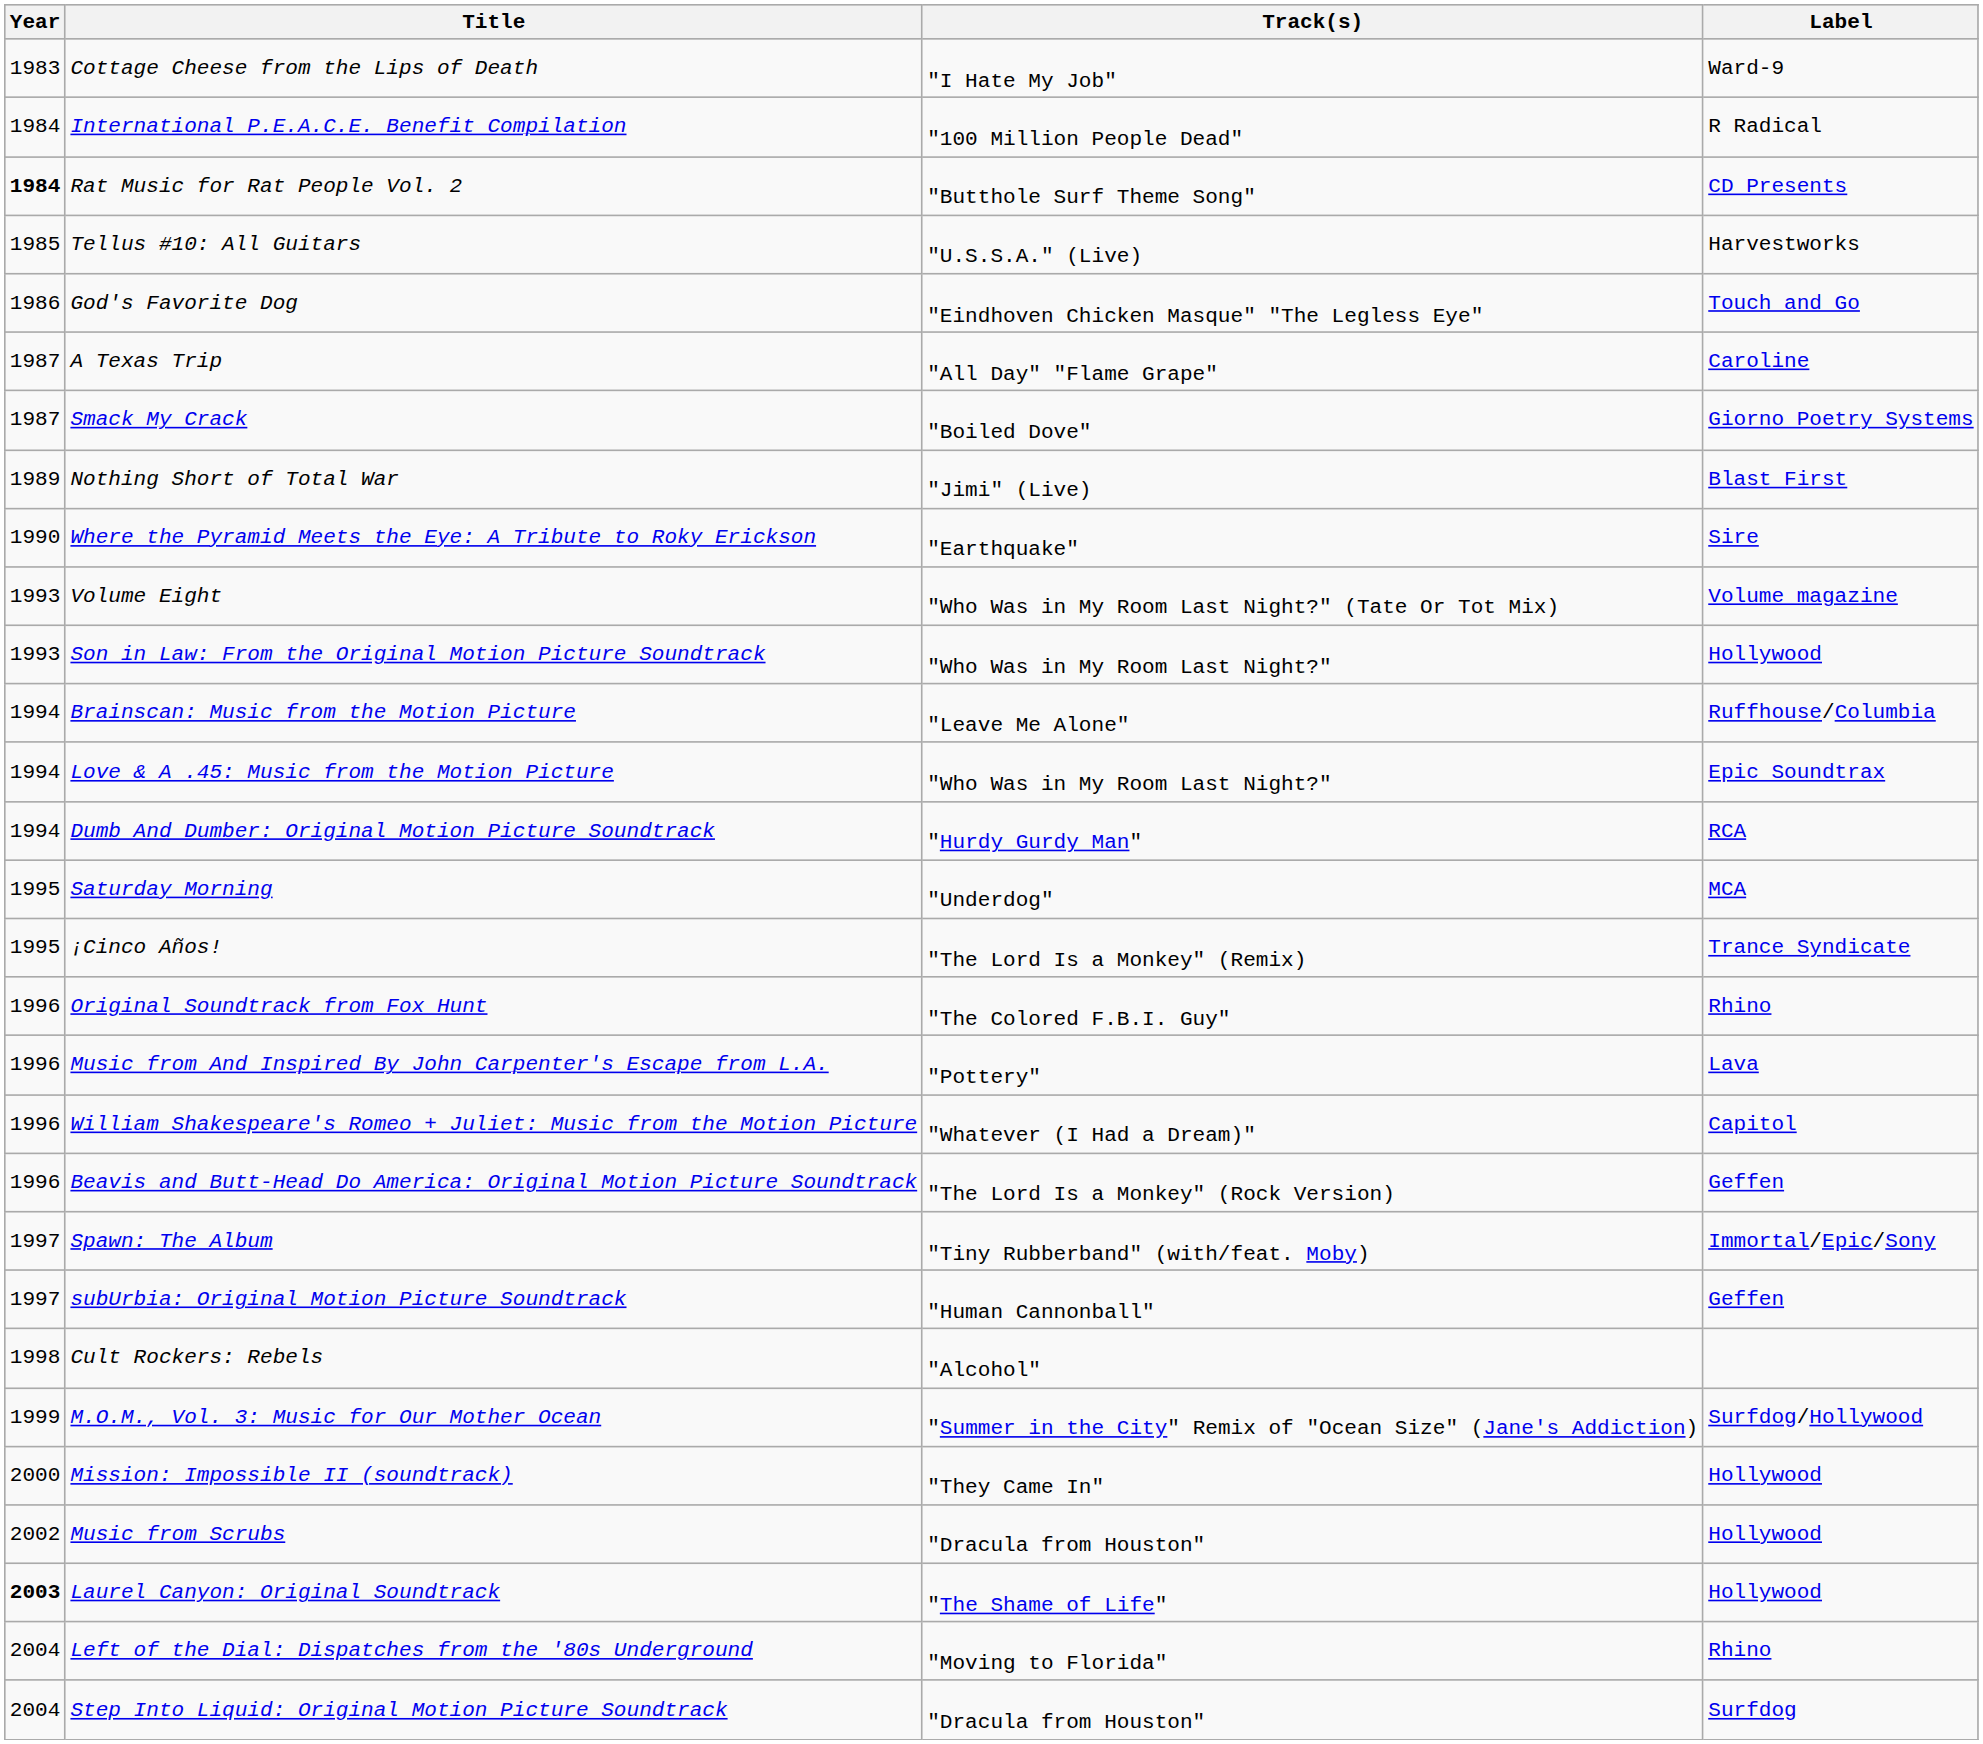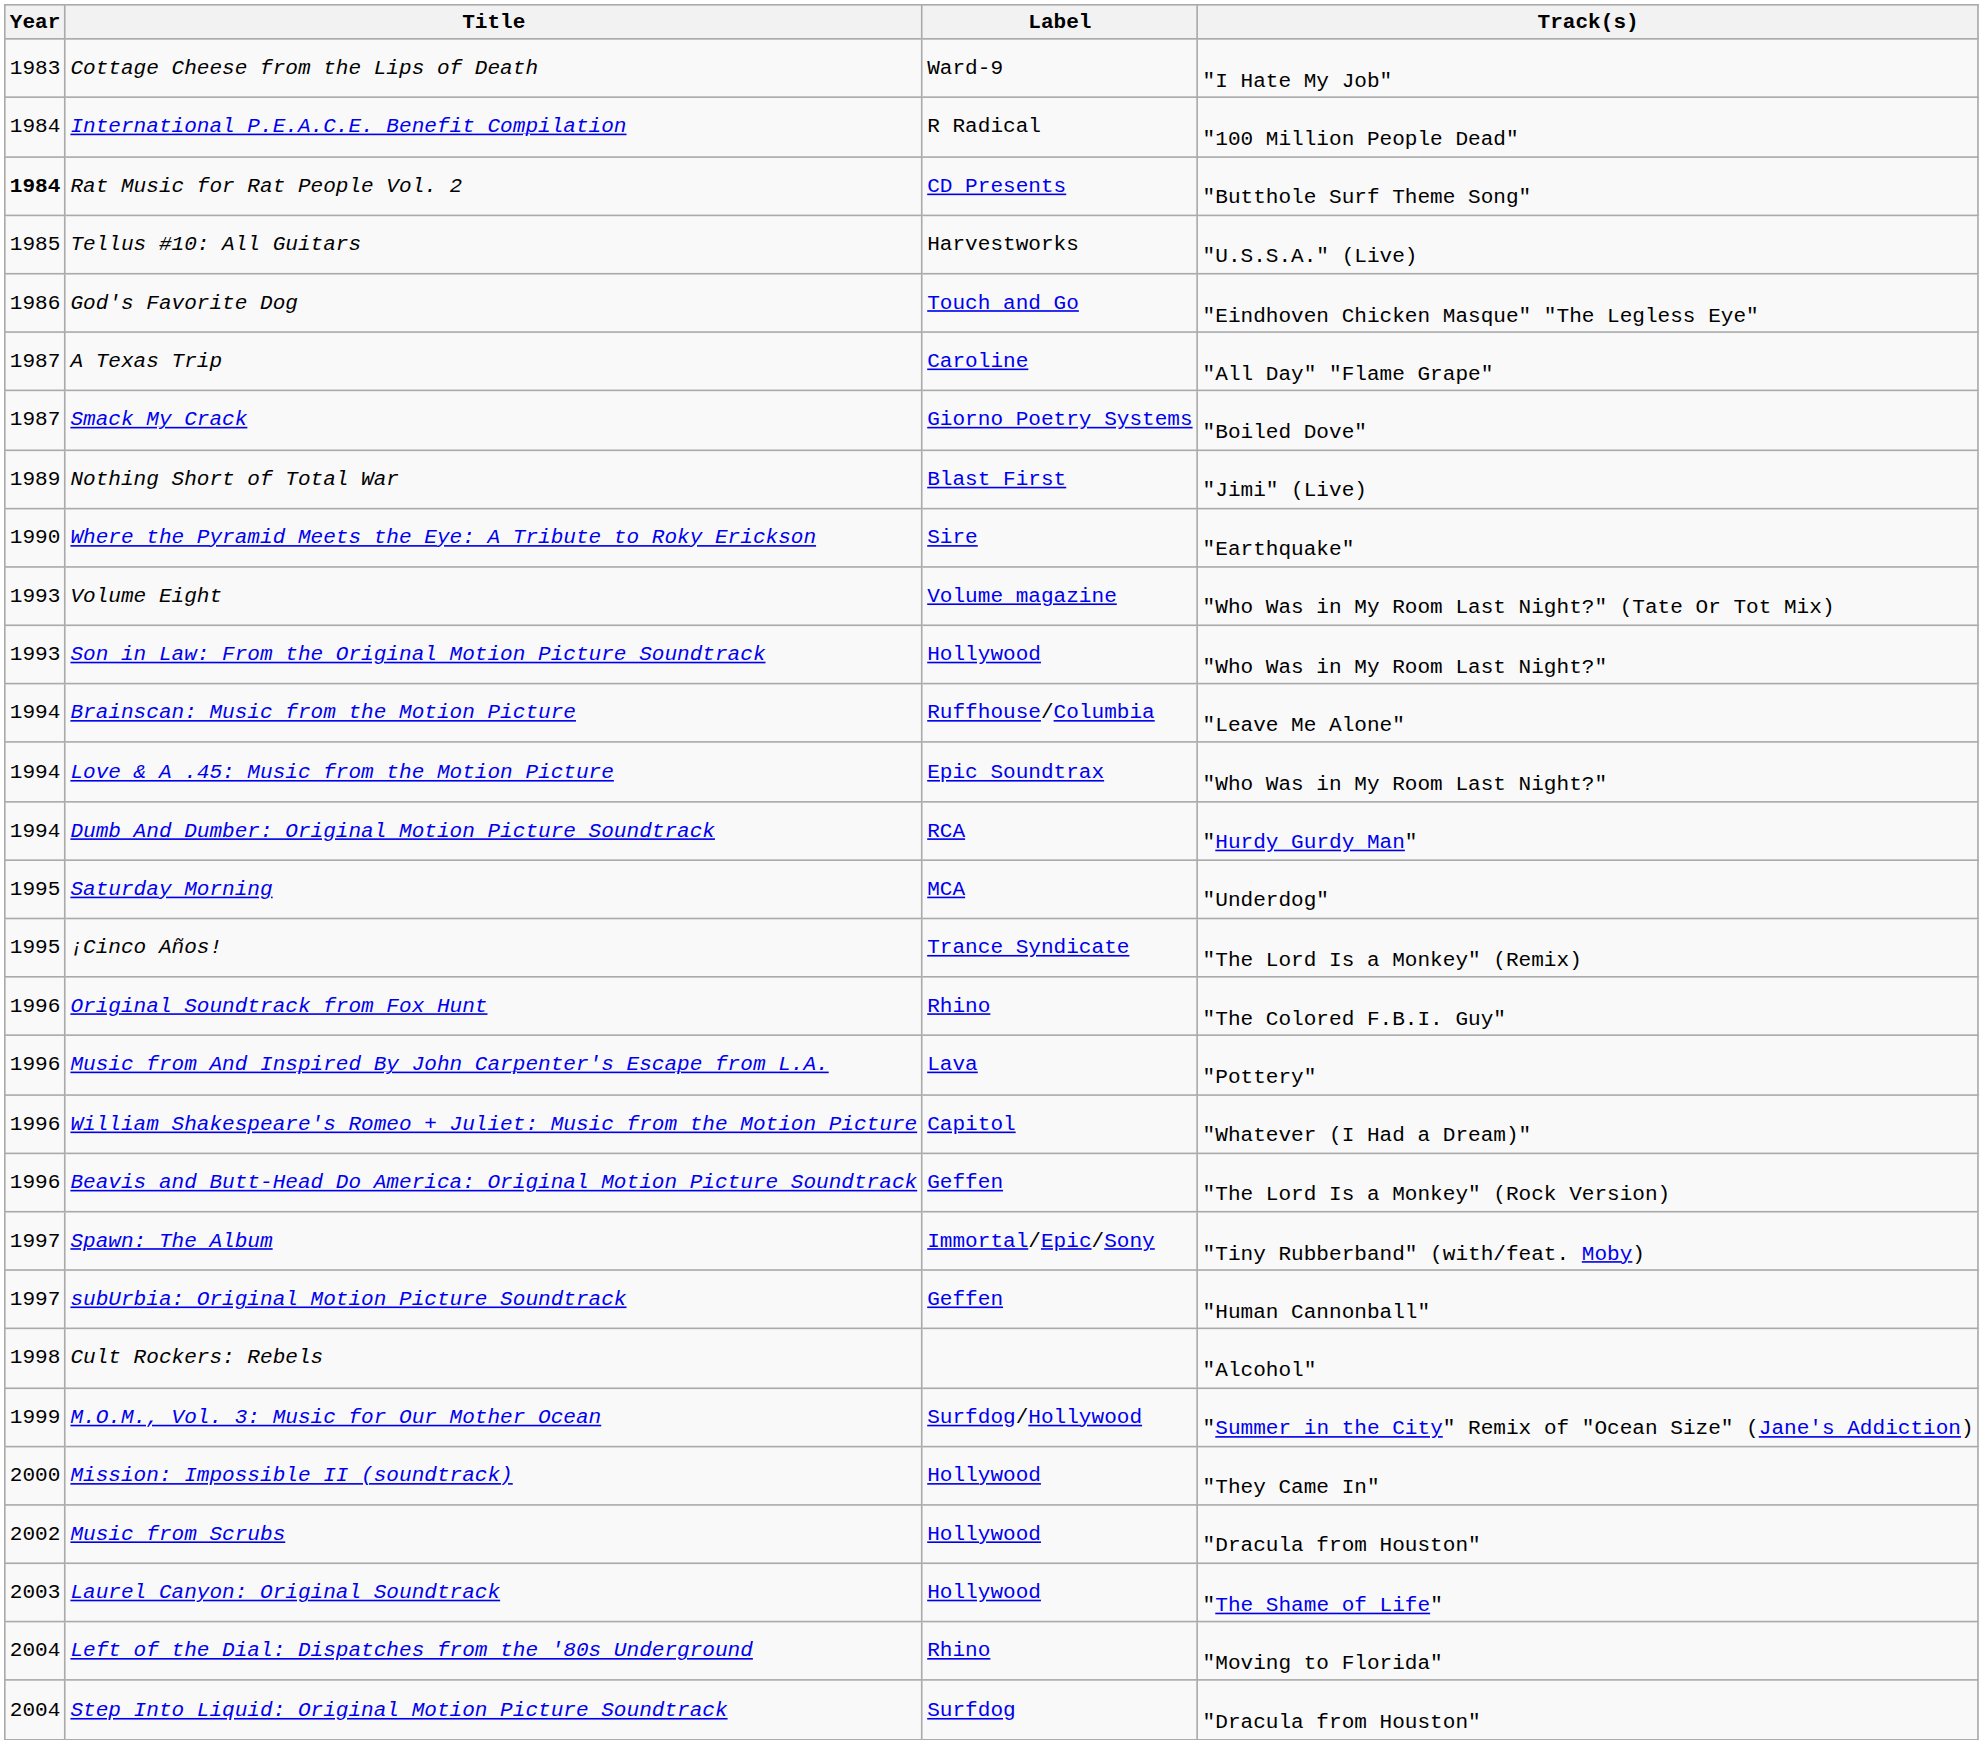columns swapped: Track(s) <-> Label
Laurel Canyon: Original Soundtrack | Year: bold -> normal
